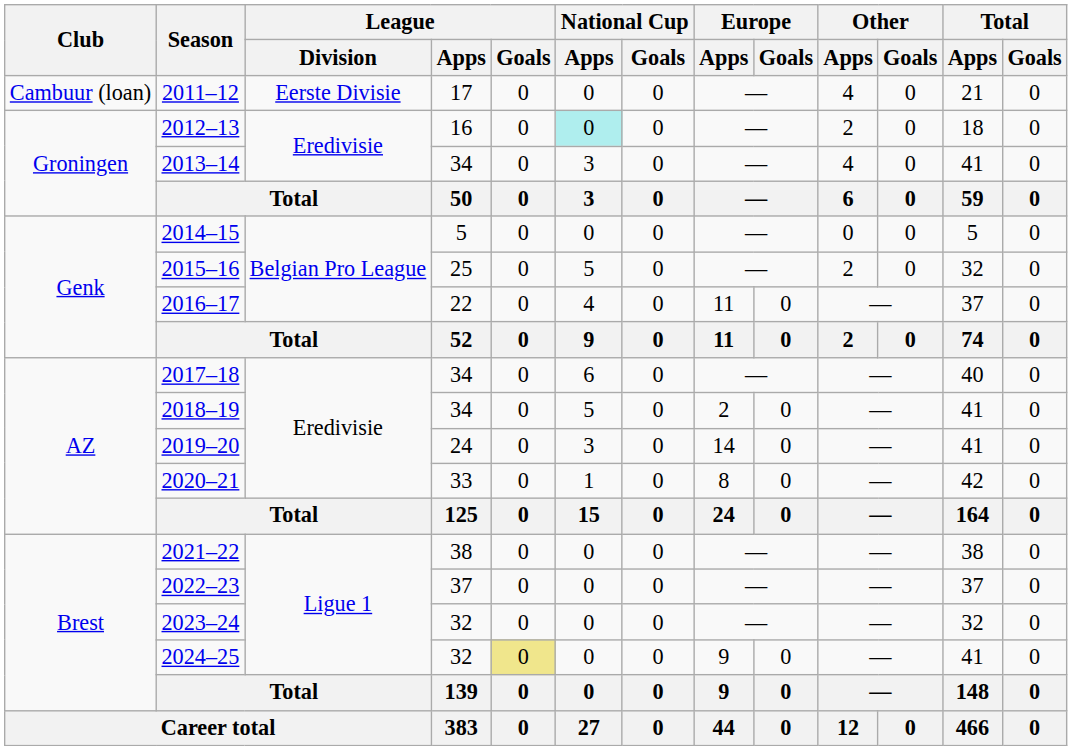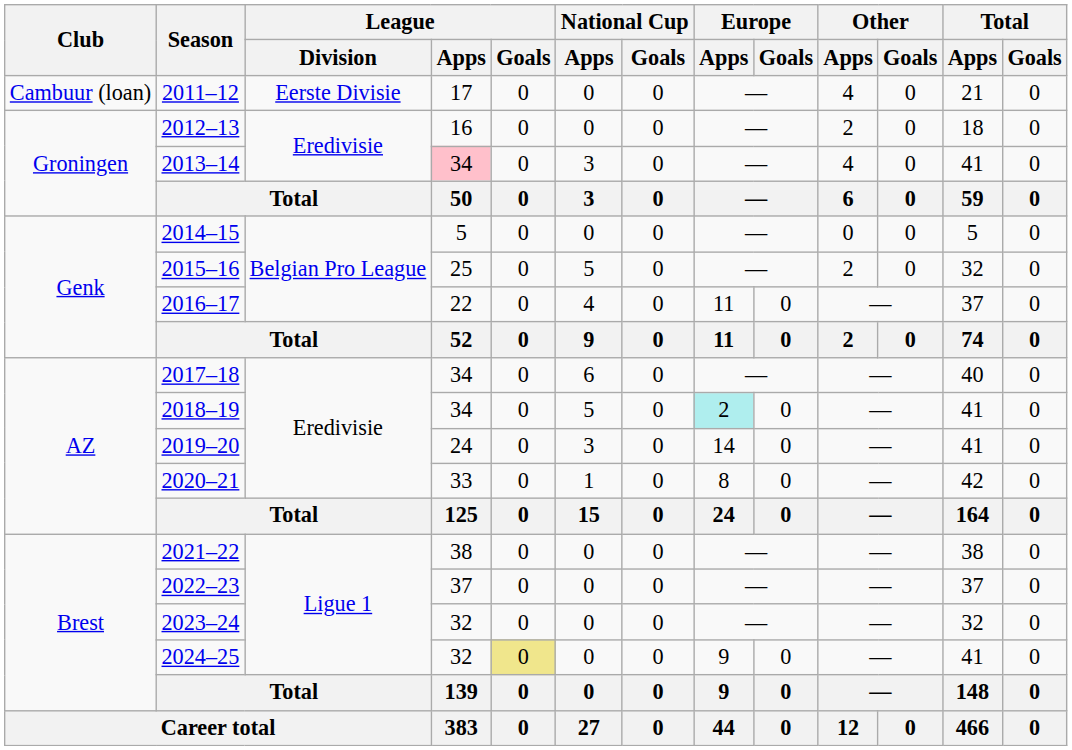2012–13 | National Cup / Apps: paleturquoise background -> no background
2013–14 | League / Apps: no background -> pink background
2018–19 | Europe / Apps: no background -> paleturquoise background
